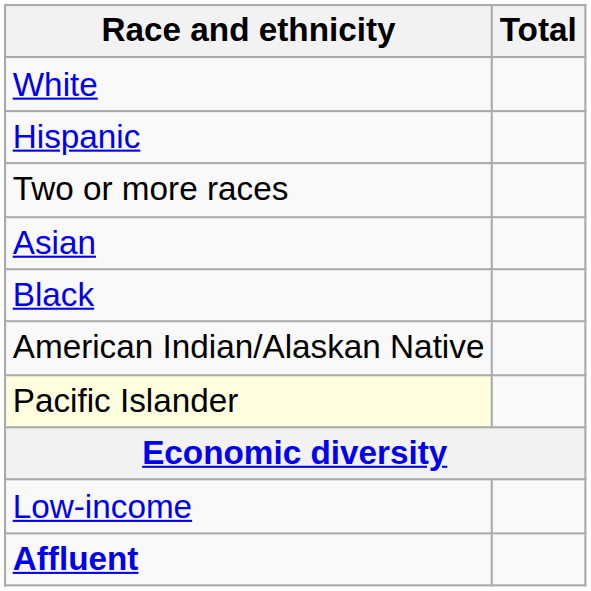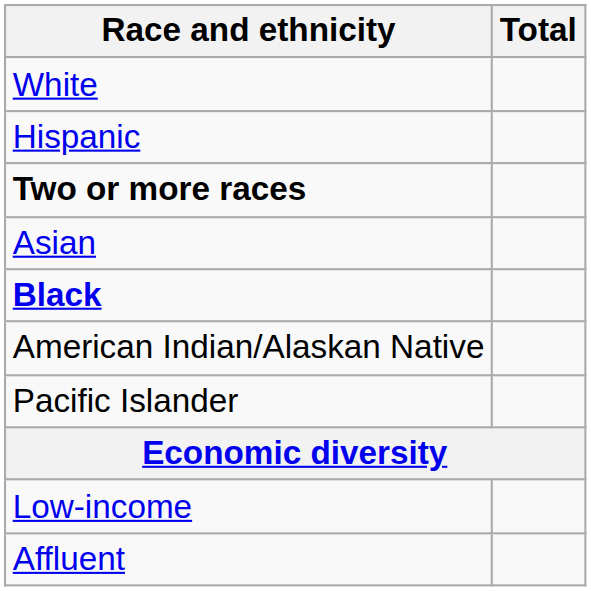Two or more races | Race and ethnicity: normal -> bold
Black | Race and ethnicity: normal -> bold
Pacific Islander | Race and ethnicity: lightyellow background -> no background
Affluent | Race and ethnicity: bold -> normal
